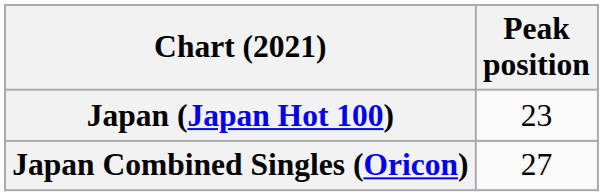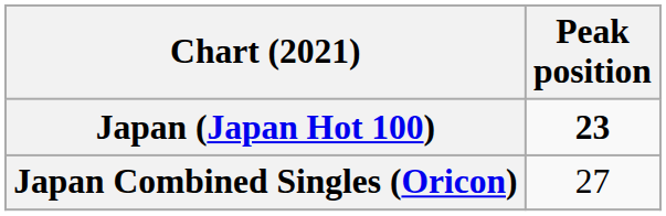Japan (Japan Hot 100) | Peak position: normal -> bold
